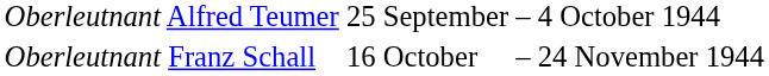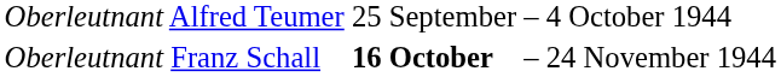Oberleutnant Franz Schall | column 2: normal -> bold
